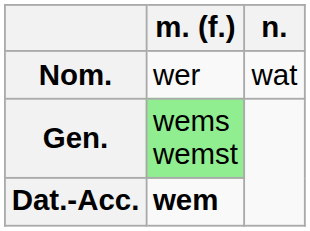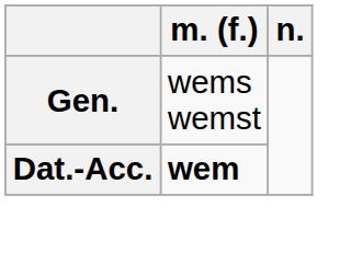- row: Nom. | wer | wat
Gen. | m. (f.): lightgreen background -> no background
